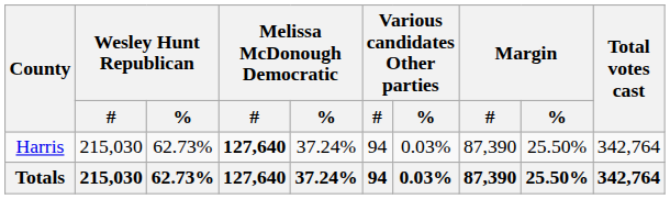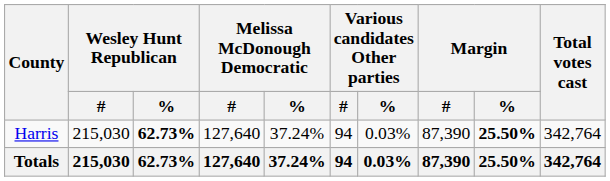Harris | Wesley Hunt Republican / %: normal -> bold
Harris | Melissa McDonough Democratic / #: bold -> normal
Harris | Margin / %: normal -> bold
